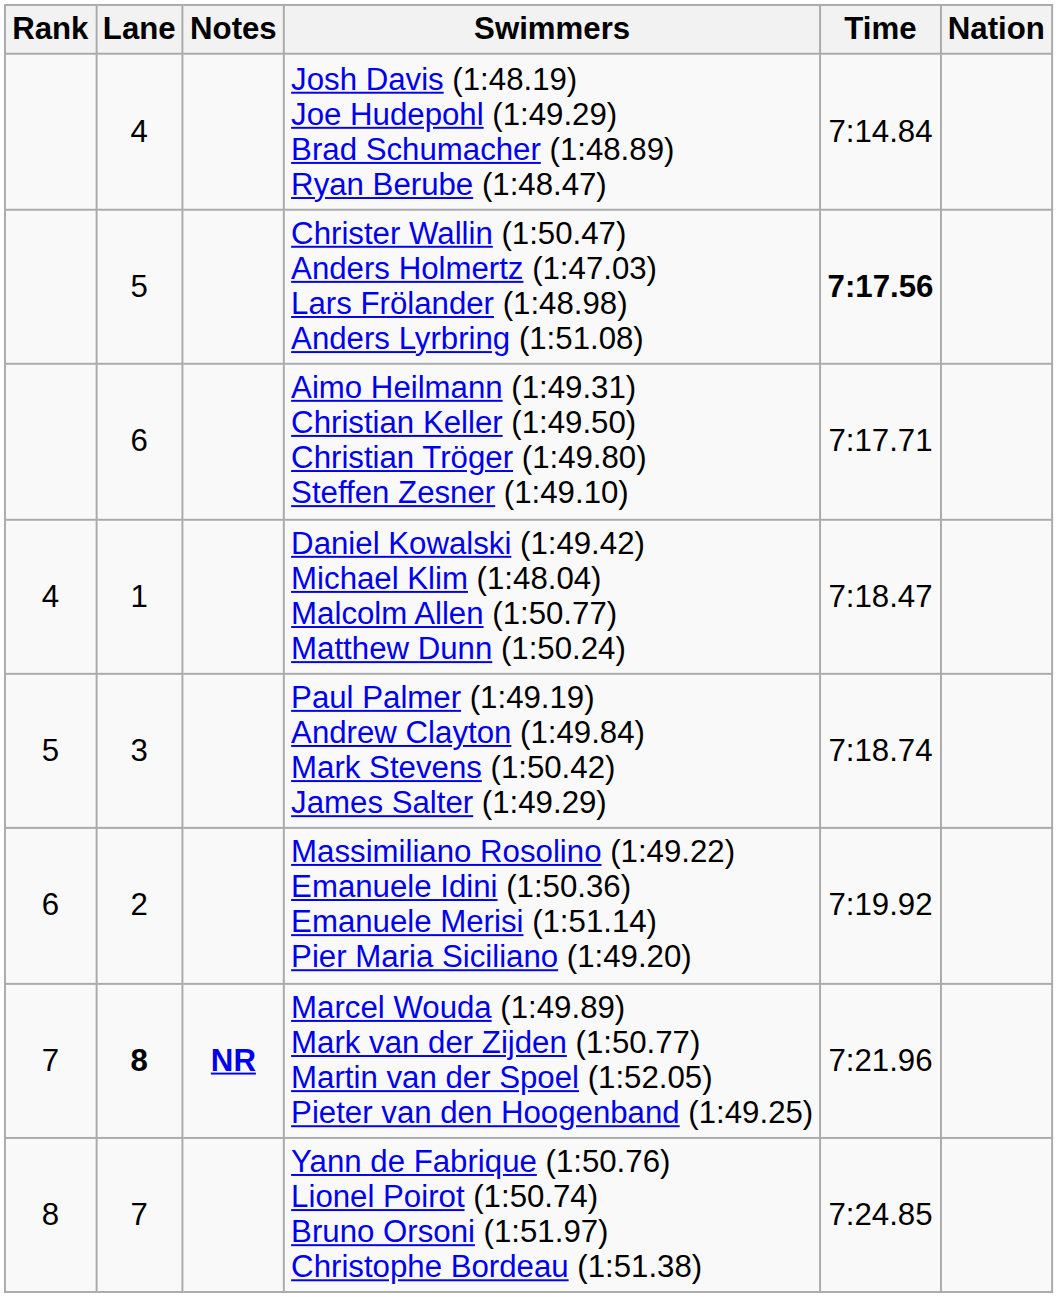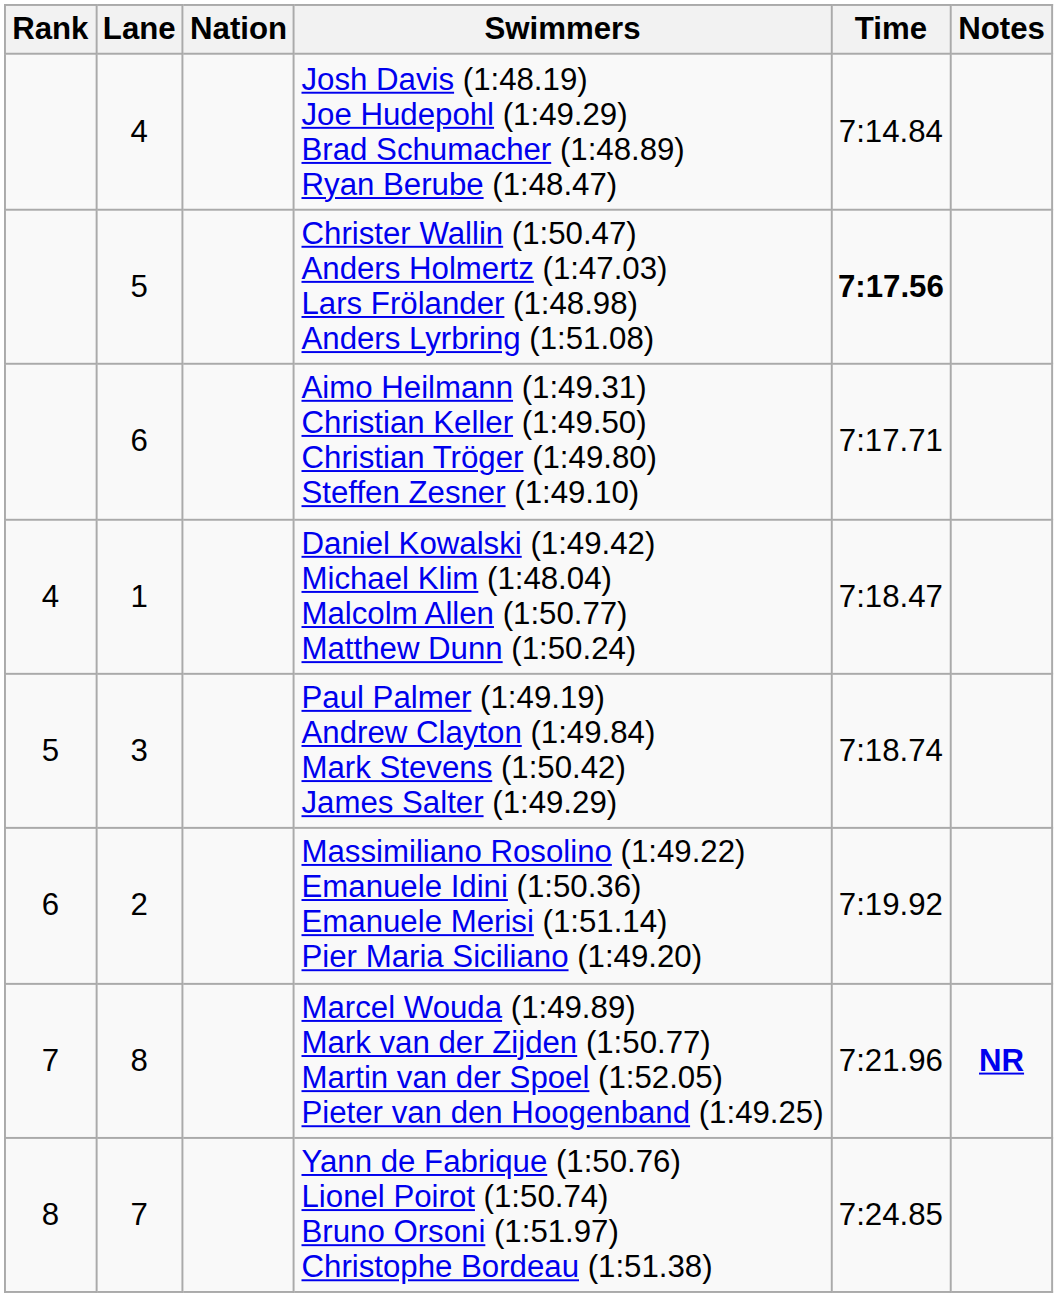columns swapped: Nation <-> Notes
row 8 | Lane: bold -> normal
